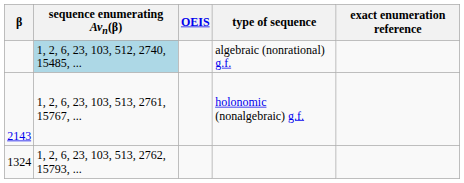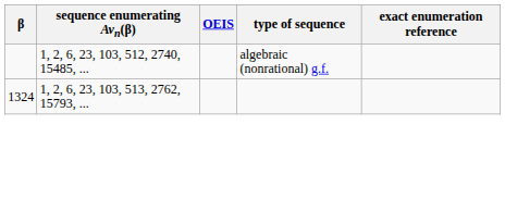algebraic (nonrational) g.f. | sequence enumerating Avn(β): lightblue background -> no background
- row: 2143 | 1, 2, 6, 23, 103, 513, 2761, 15767, ... | holonomic (nonalgebraic) g.f.
